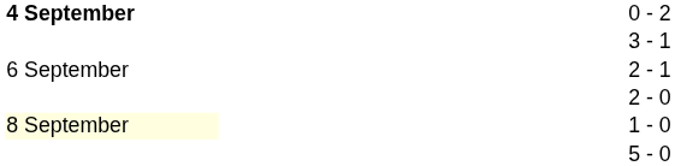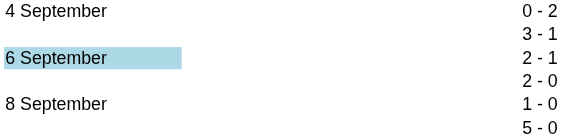0 - 2 | column 1: bold -> normal
2 - 1 | column 1: no background -> lightblue background
1 - 0 | column 1: lightyellow background -> no background
